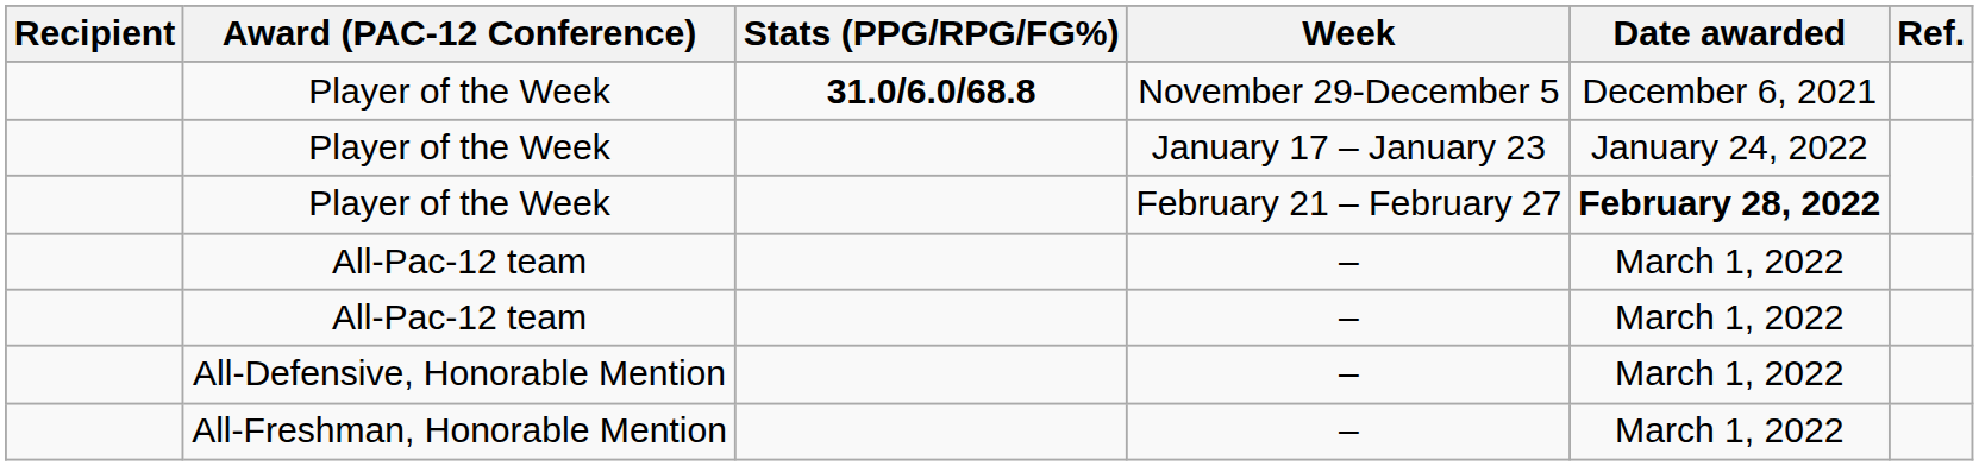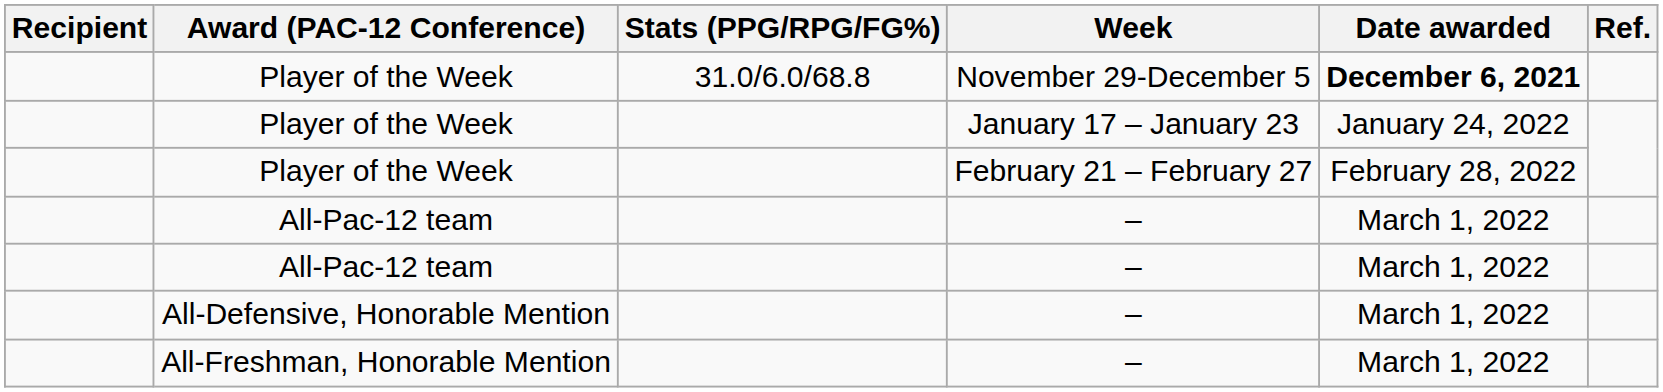Player of the Week / November 29-December 5 | Stats (PPG/RPG/FG%): bold -> normal
Player of the Week / November 29-December 5 | Date awarded: normal -> bold
Player of the Week / February 21 – February 27 | Date awarded: bold -> normal
